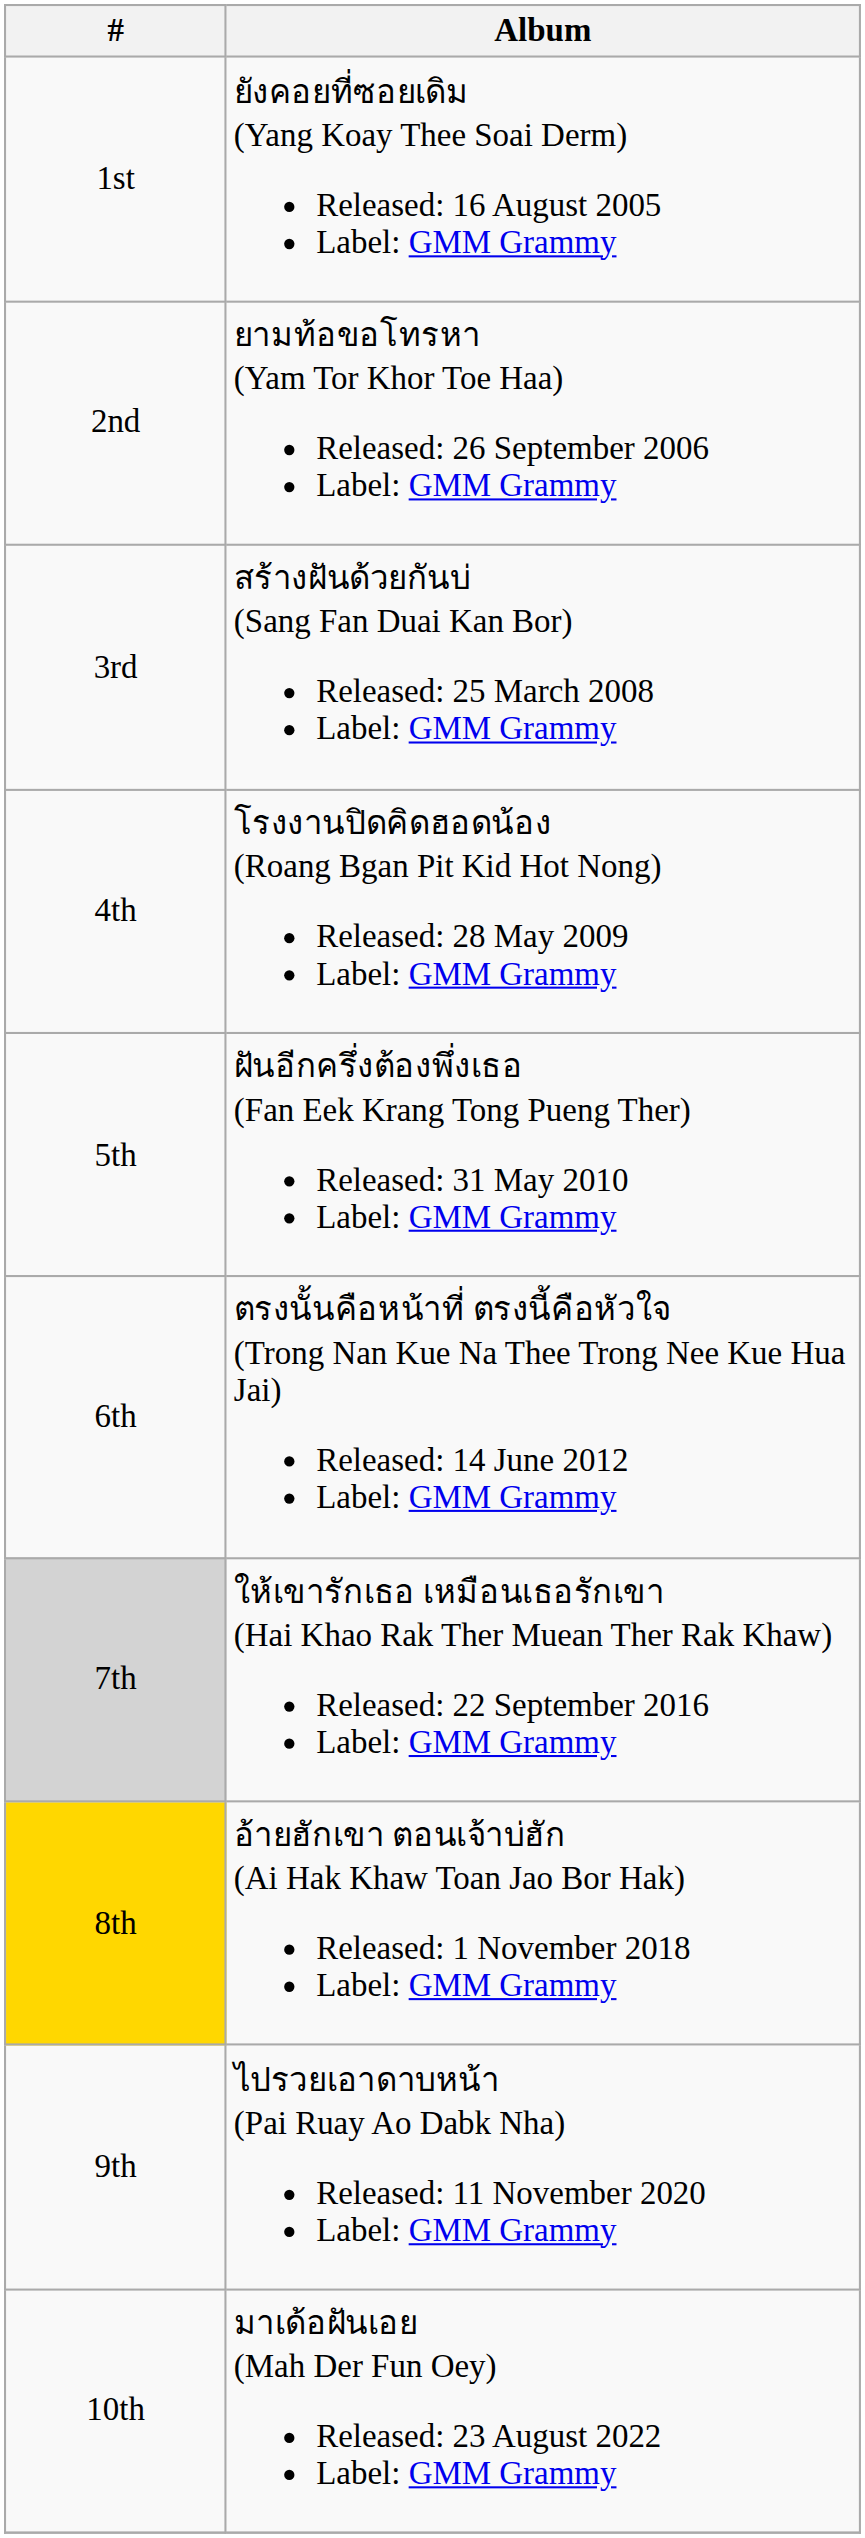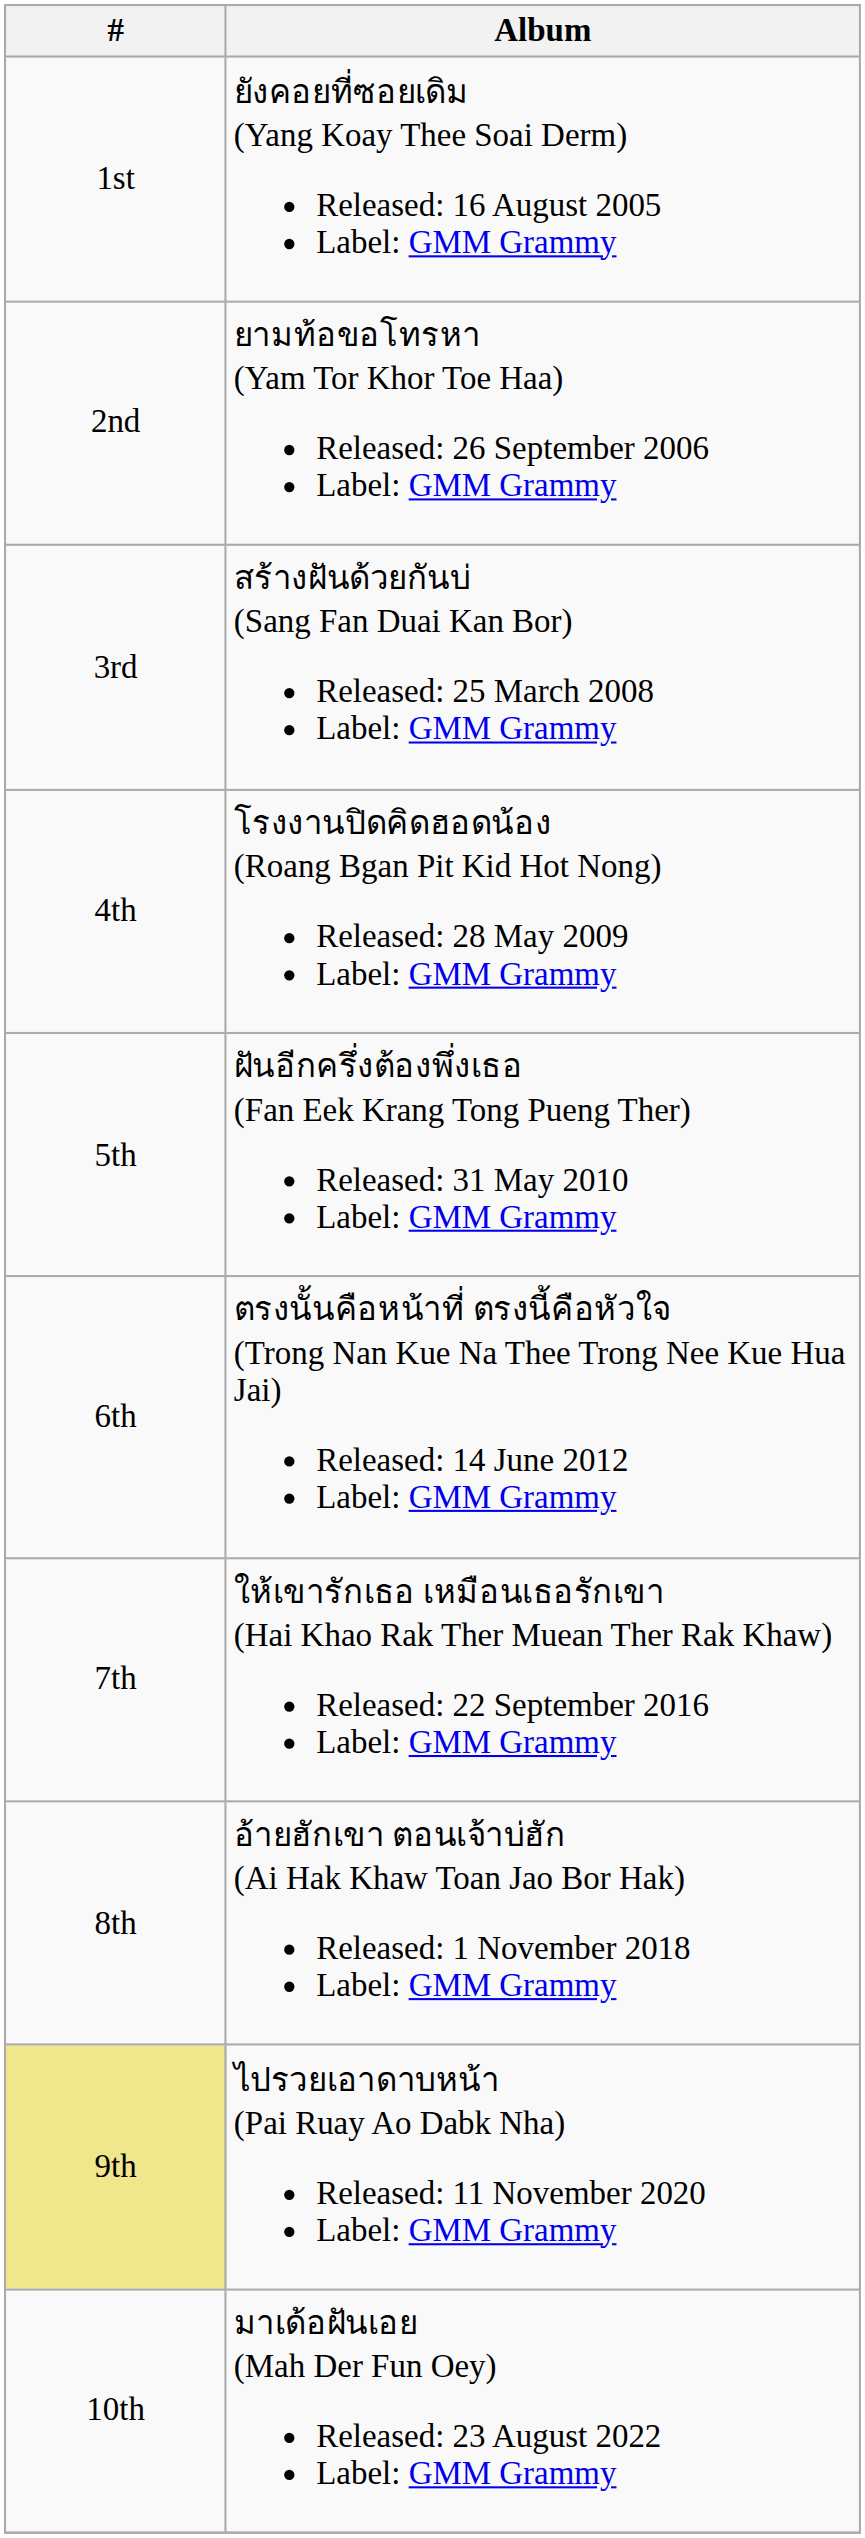7th | #: lightgrey background -> no background
8th | #: gold background -> no background
9th | #: no background -> khaki background
